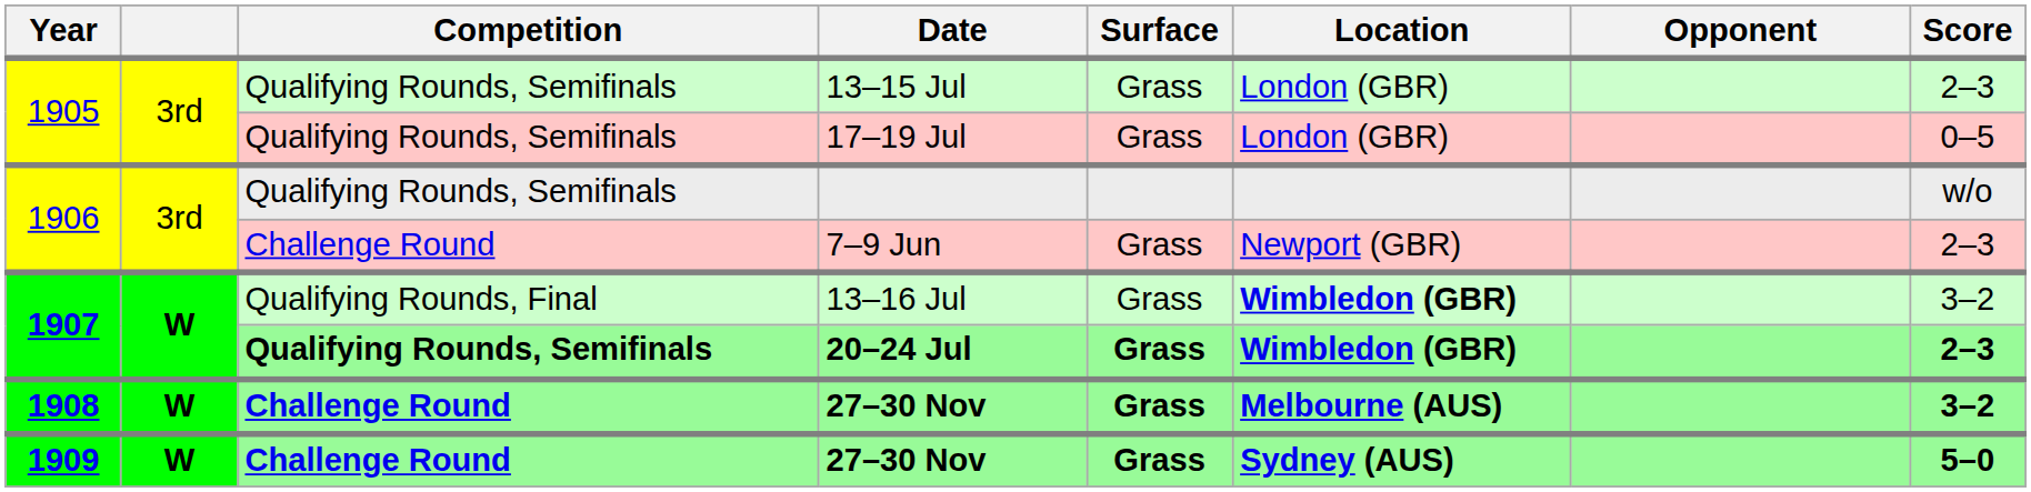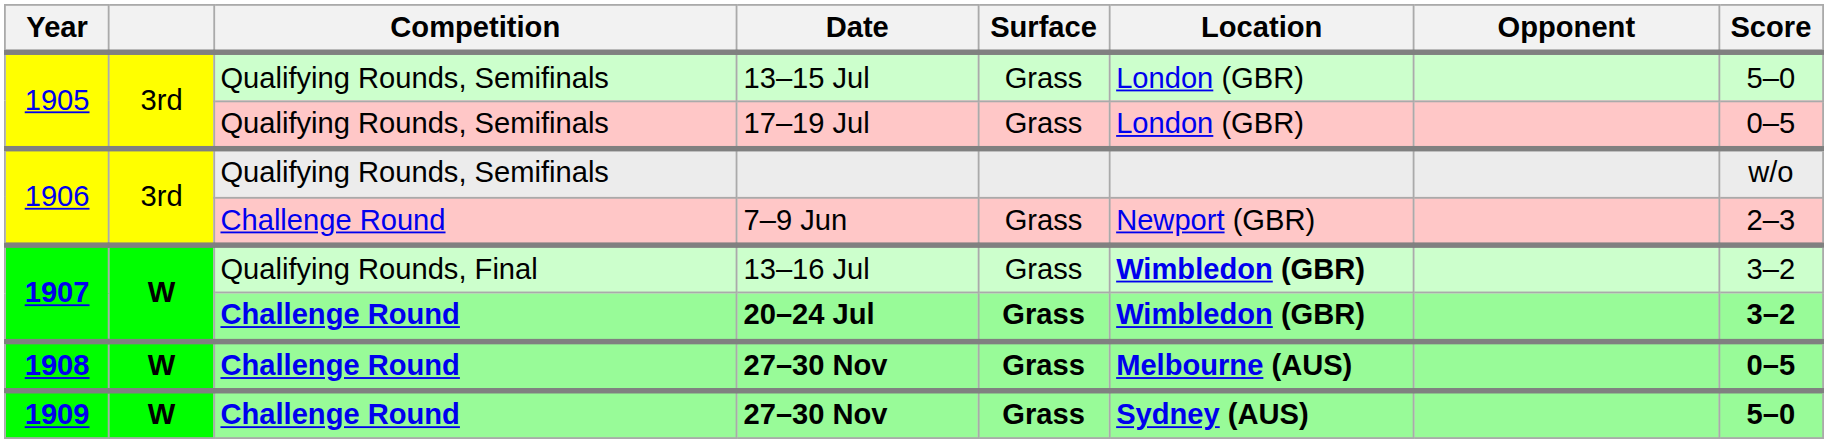13–15 Jul | Score: 2–3 -> 5–0
20–24 Jul | Competition: Qualifying Rounds, Semifinals -> Challenge Round
20–24 Jul | Score: 2–3 -> 3–2
1908 / 27–30 Nov | Score: 3–2 -> 0–5
